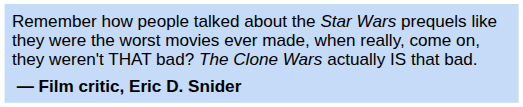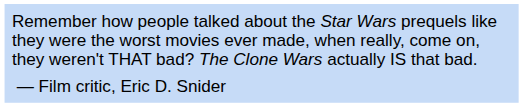row 2 | column 1: bold -> normal
